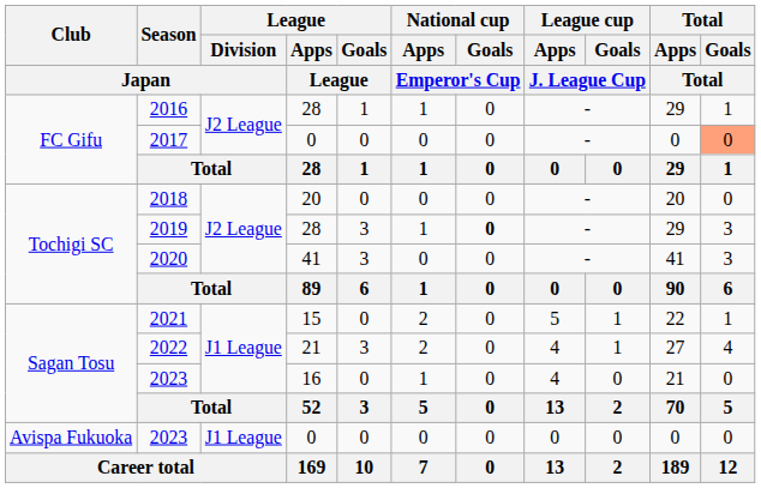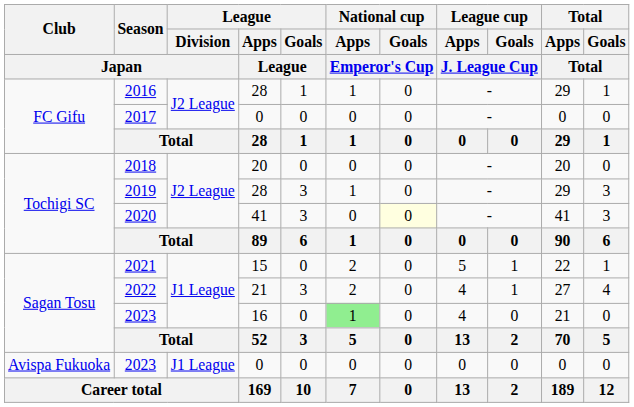2017 | Total / Goals / Total: lightsalmon background -> no background
2019 | National cup / Goals / Emperor's Cup: bold -> normal
2020 | National cup / Goals / Emperor's Cup: no background -> lightyellow background
2023 / 16 | National cup / Apps / Emperor's Cup: no background -> lightgreen background
